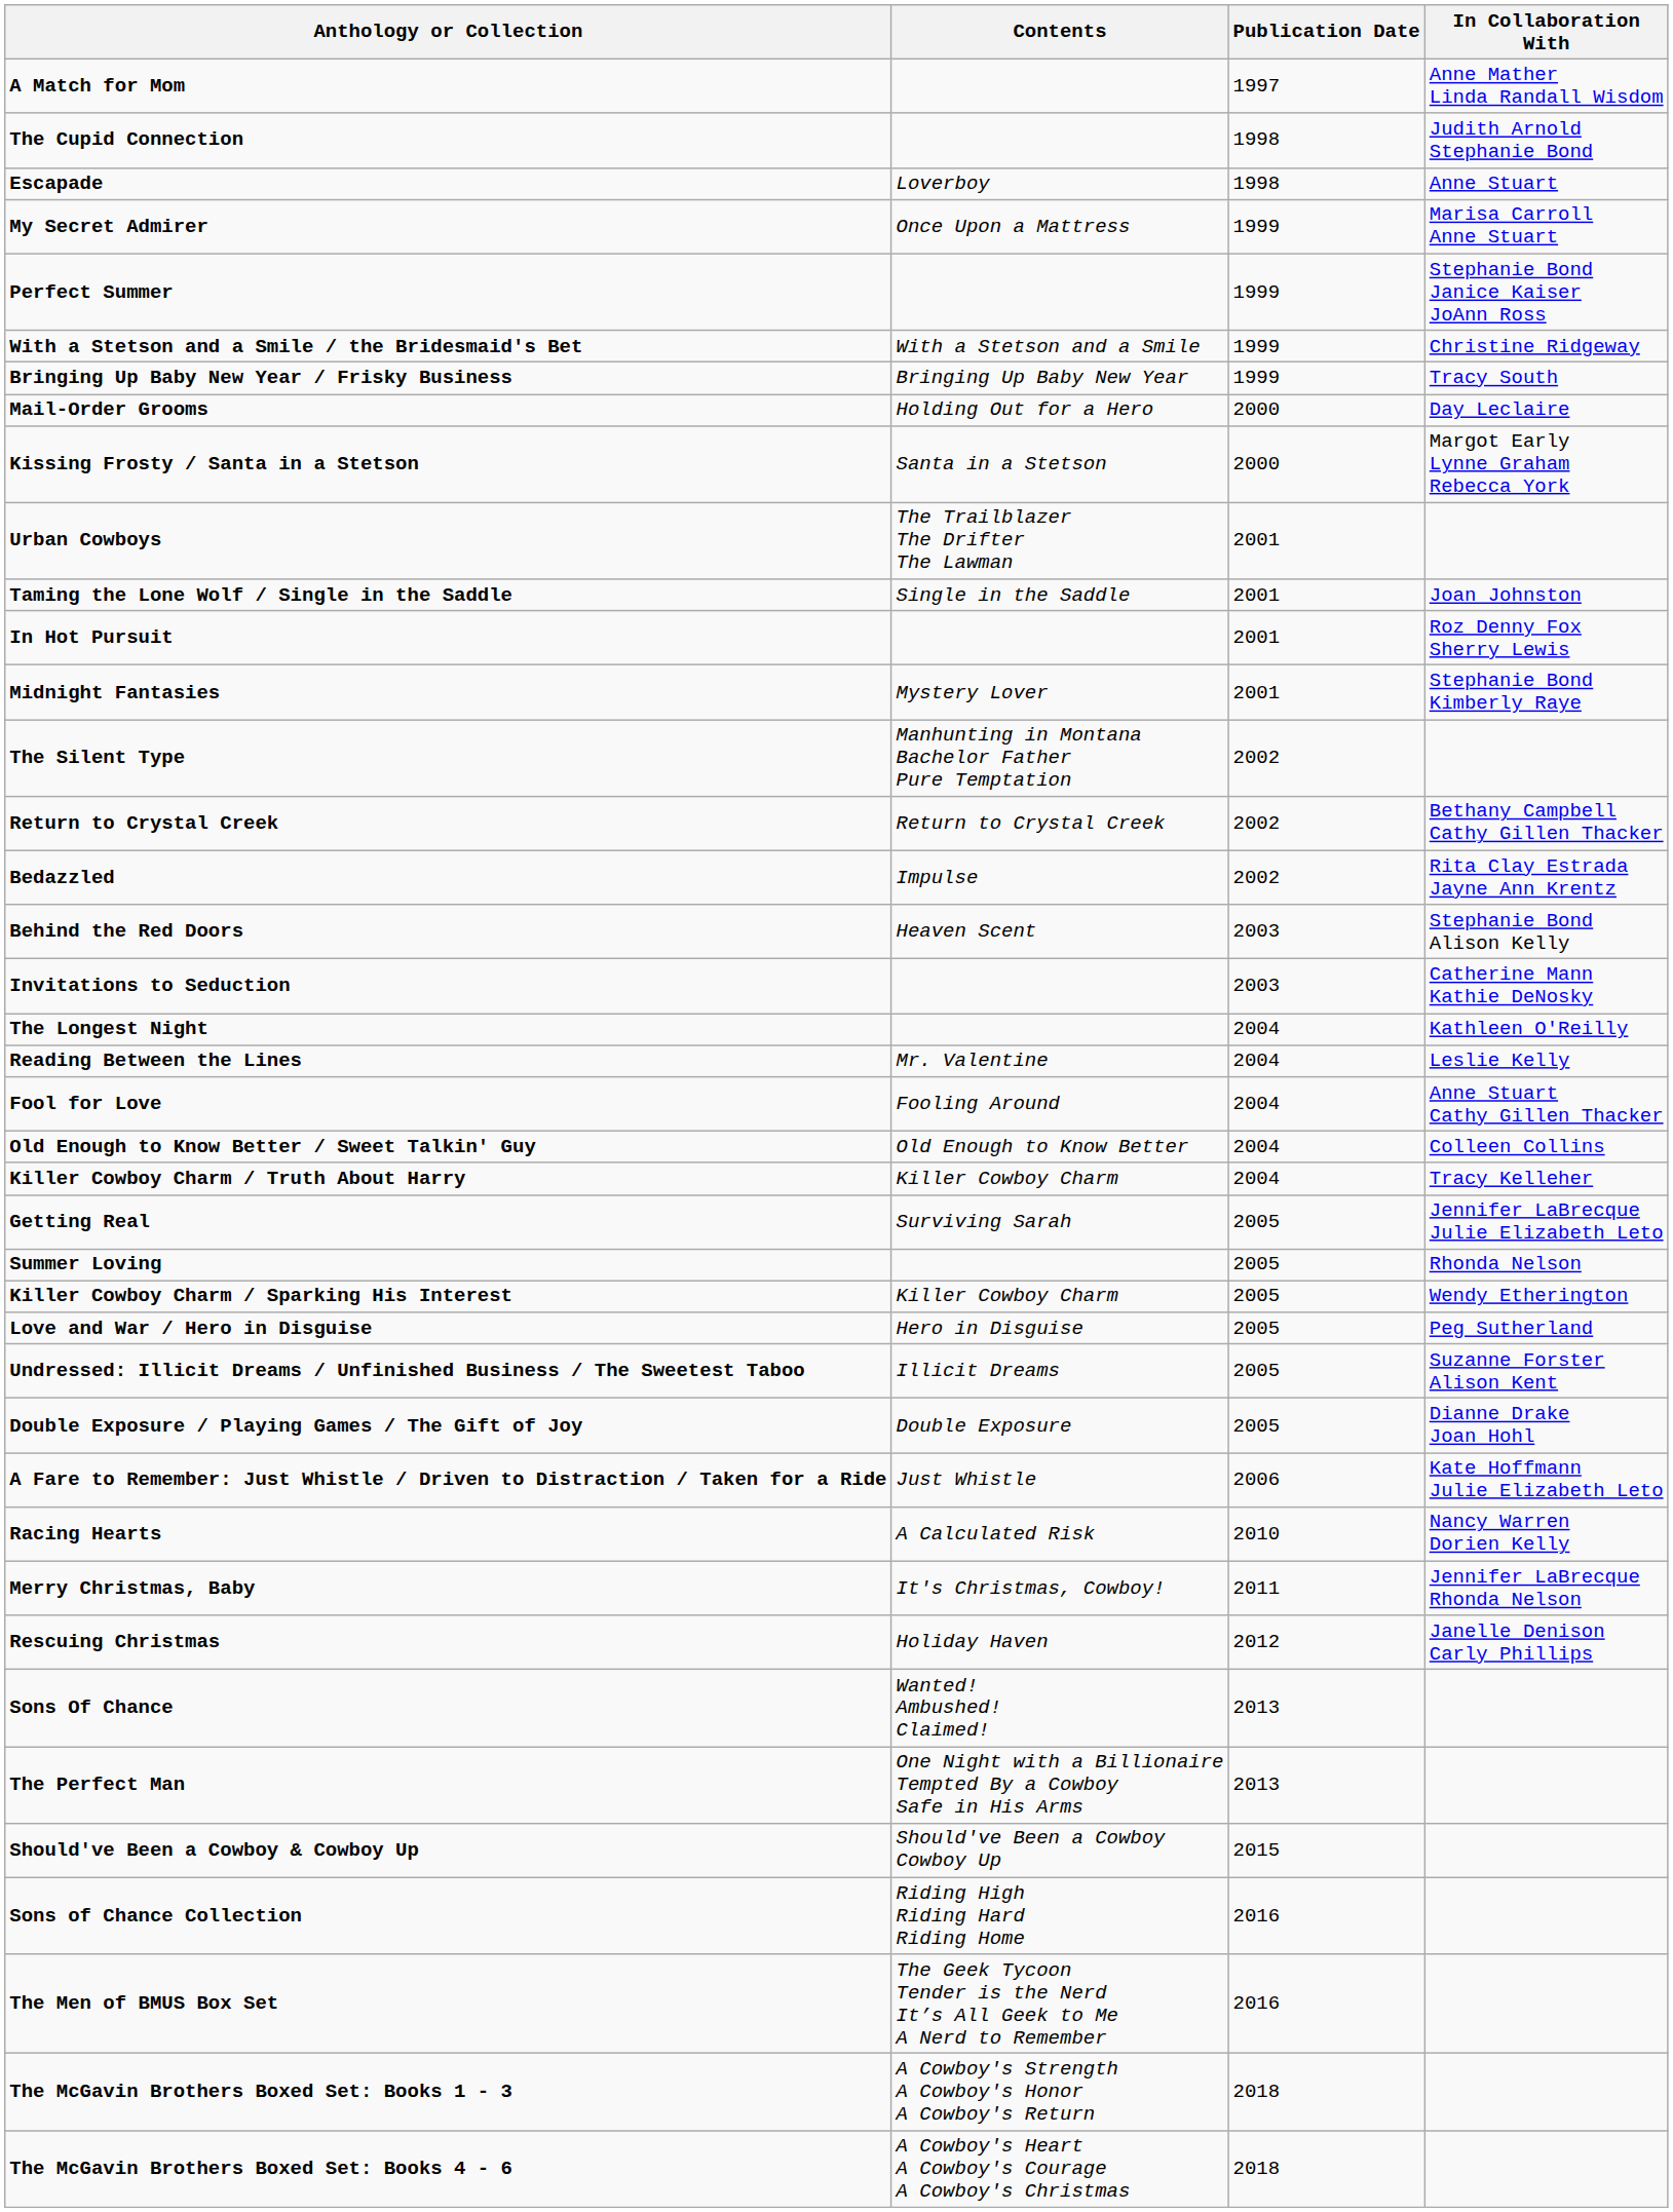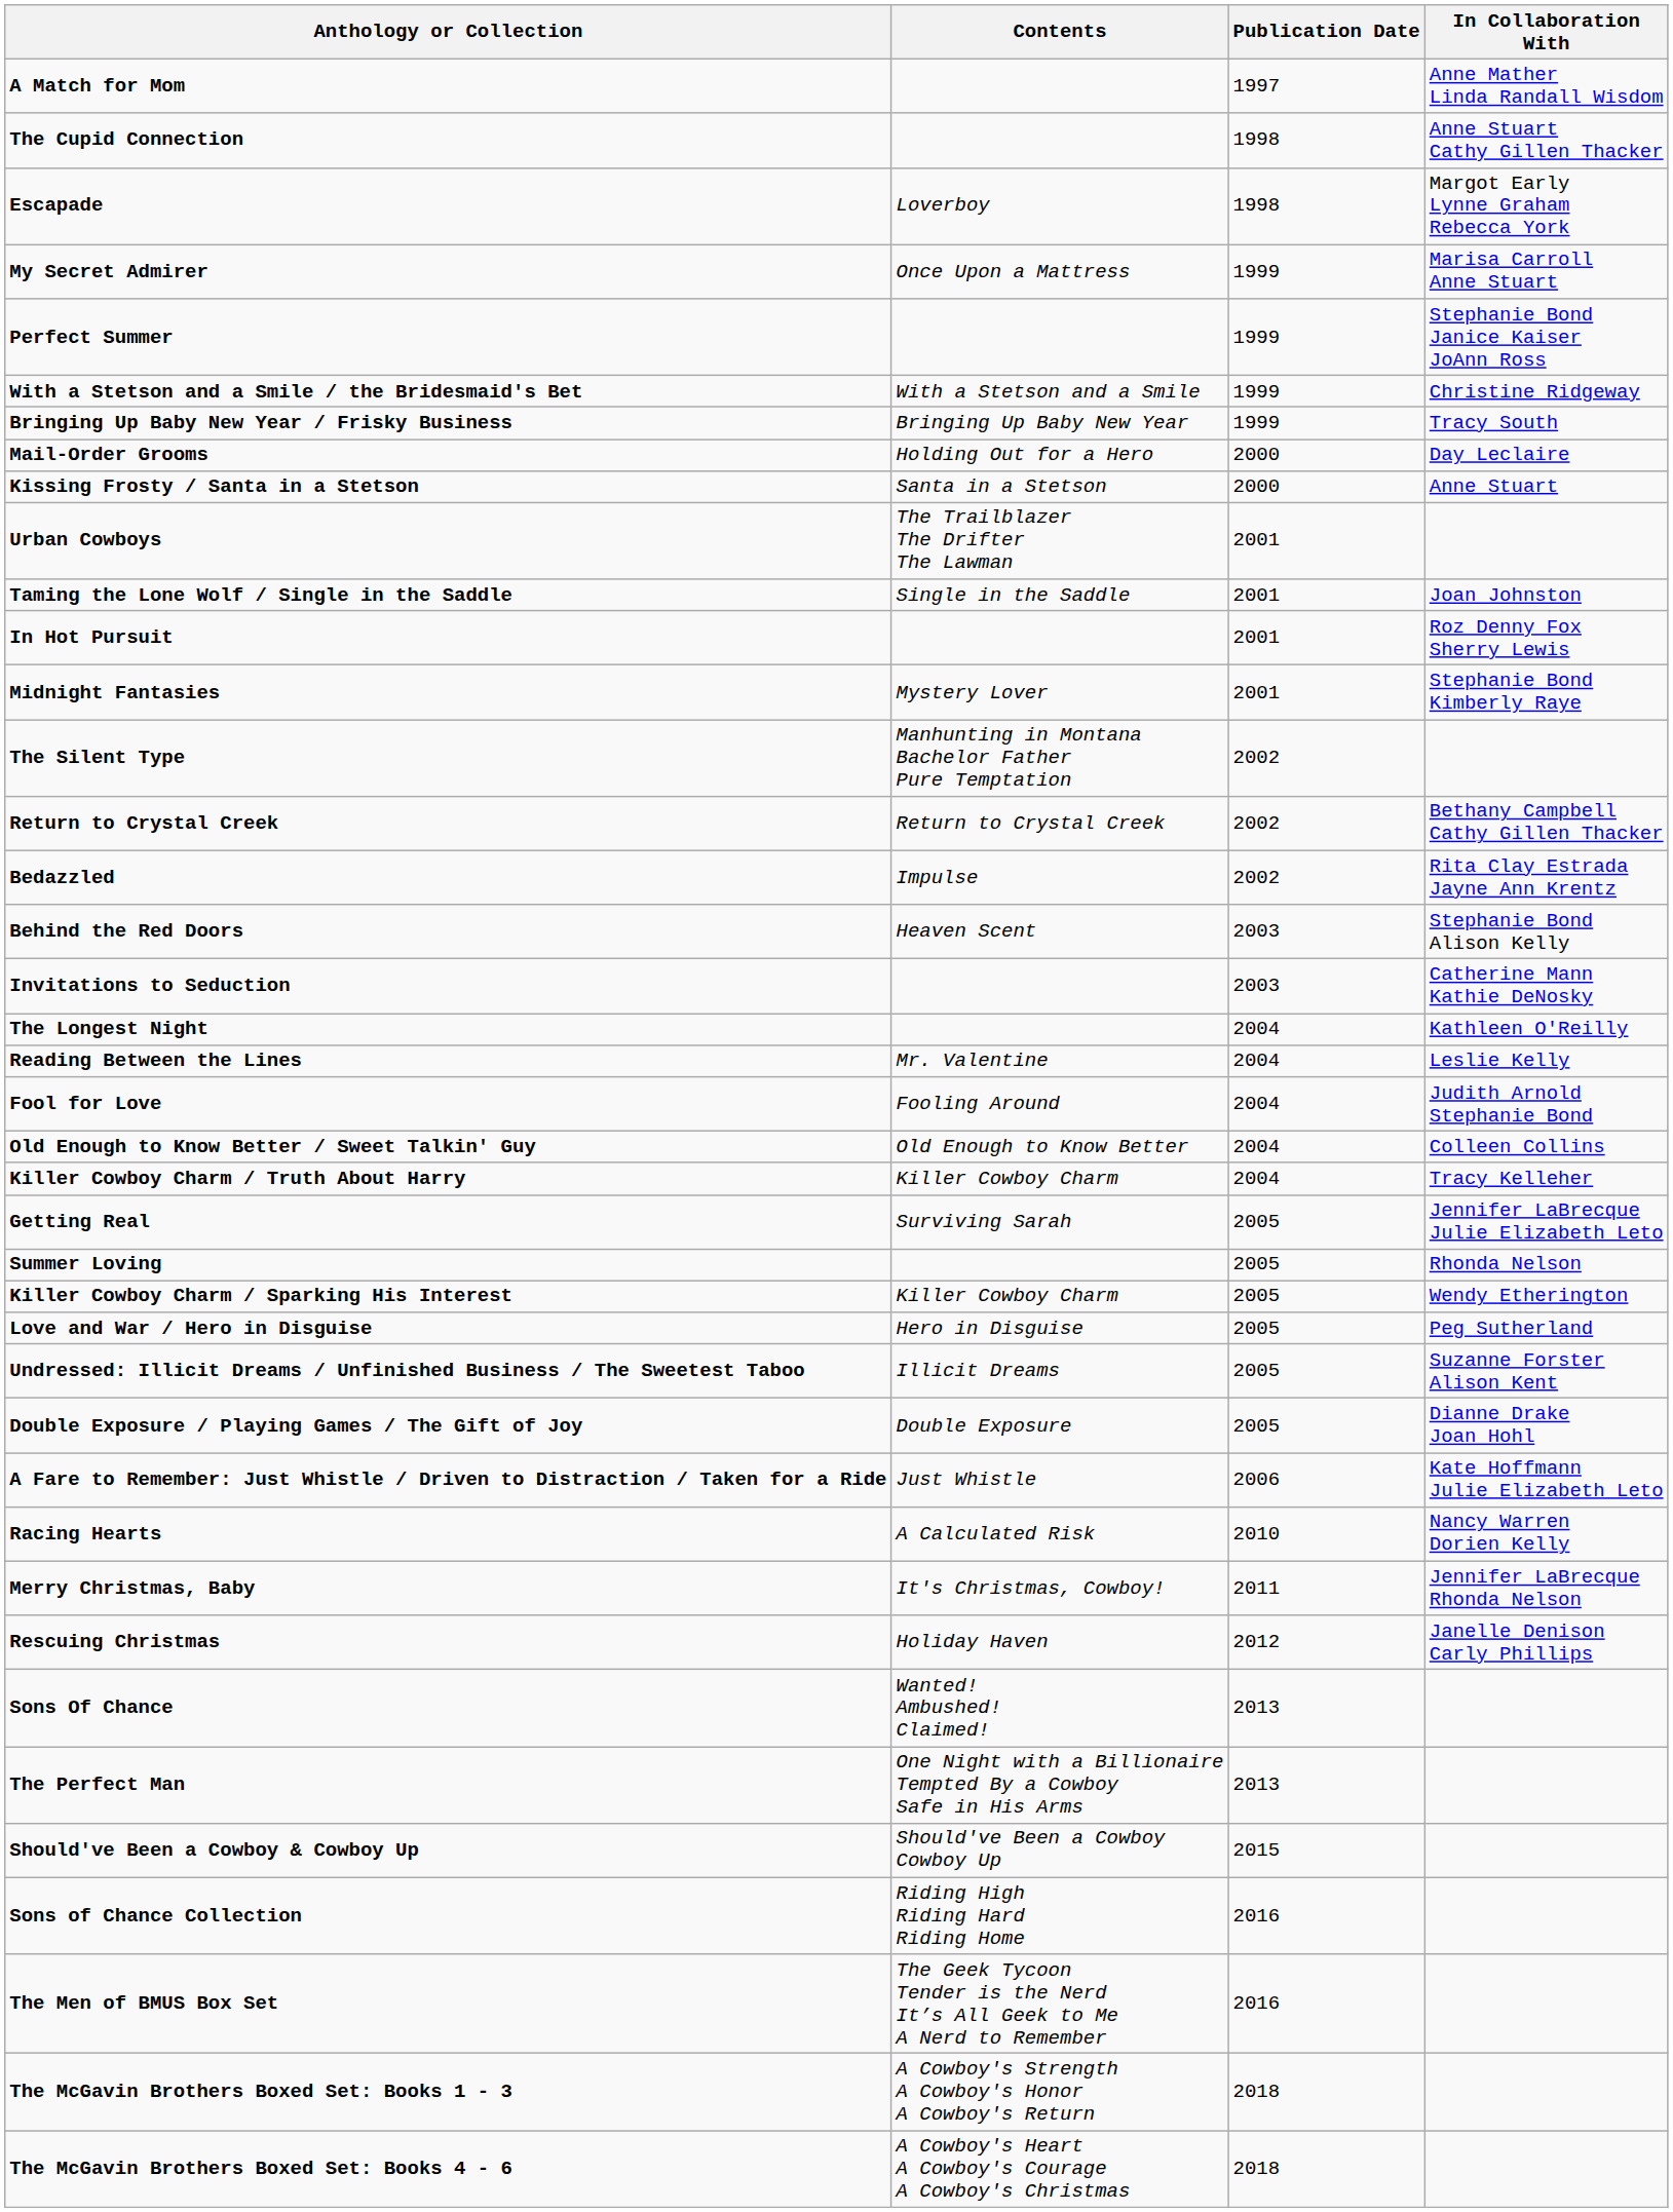The Cupid Connection | In Collaboration With: Judith Arnold Stephanie Bond -> Anne Stuart Cathy Gillen Thacker
Escapade | In Collaboration With: Anne Stuart -> Margot Early Lynne Graham Rebecca York
Kissing Frosty / Santa in a Stetson | In Collaboration With: Margot Early Lynne Graham Rebecca York -> Anne Stuart
Fool for Love | In Collaboration With: Anne Stuart Cathy Gillen Thacker -> Judith Arnold Stephanie Bond
